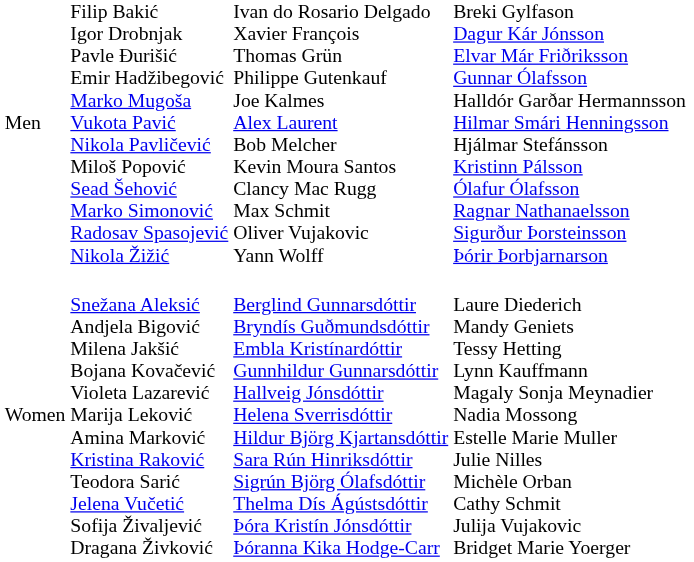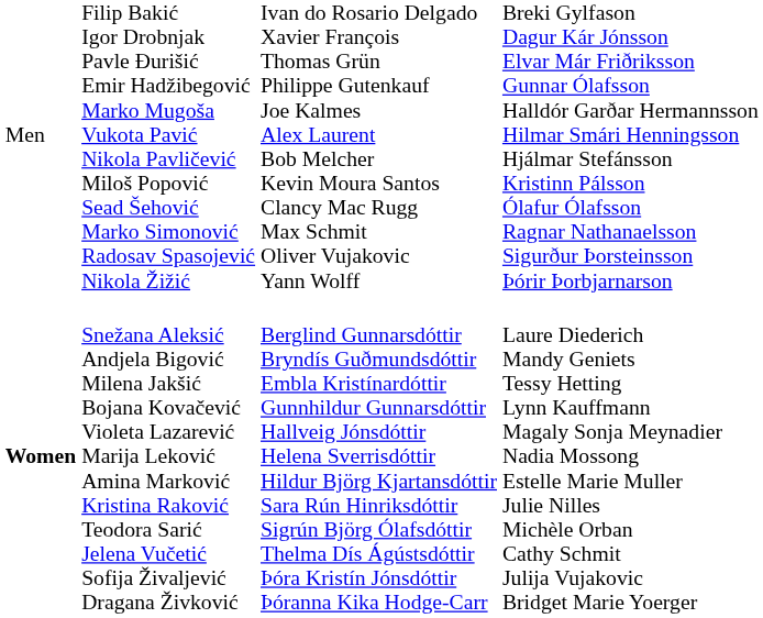Women | column 1: normal -> bold
